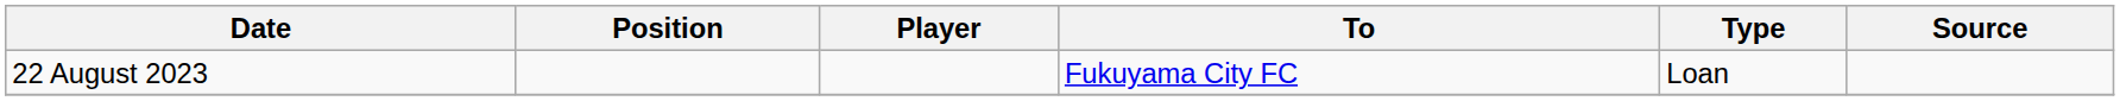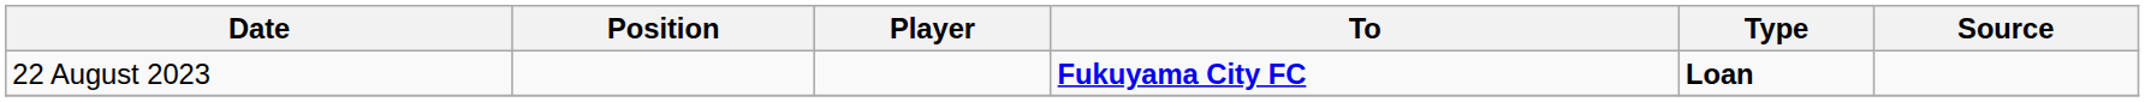22 August 2023 | To: normal -> bold
22 August 2023 | Type: normal -> bold
